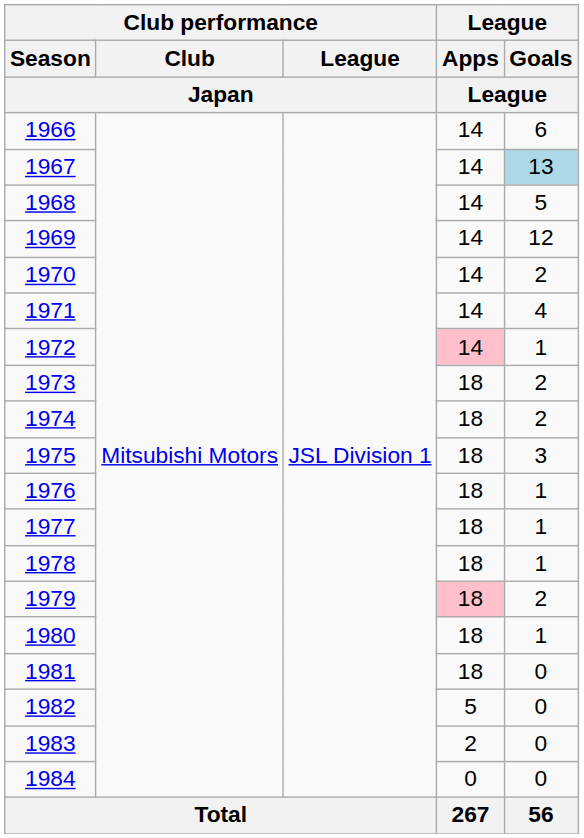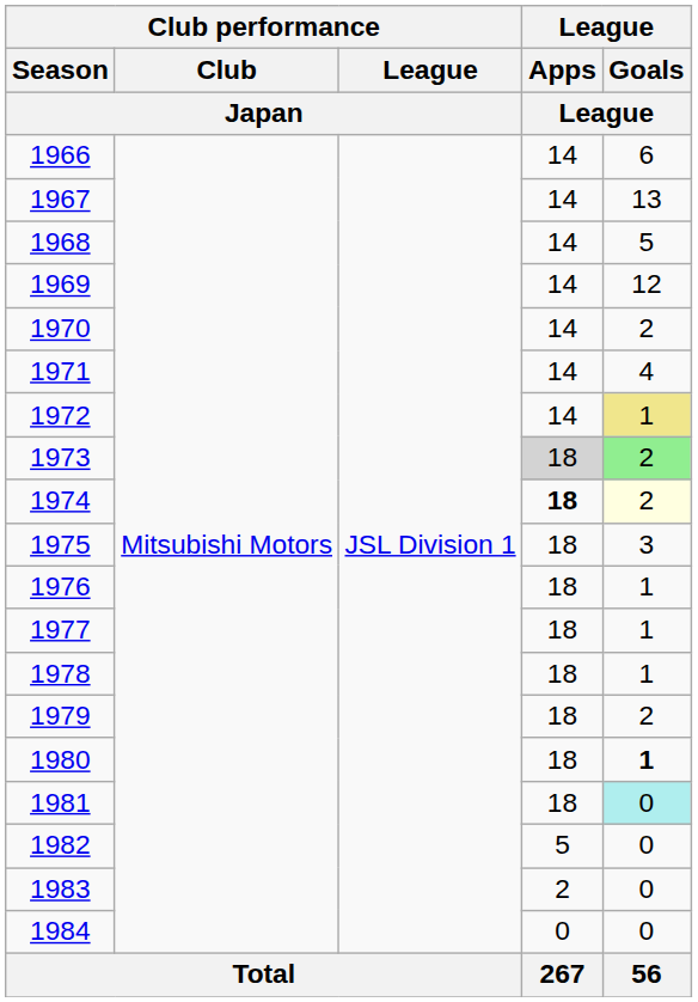1967 | League / Goals / League: lightblue background -> no background
1972 | League / Apps / League: pink background -> no background
1972 | League / Goals / League: no background -> khaki background
1973 | League / Apps / League: no background -> lightgrey background
1973 | League / Goals / League: no background -> lightgreen background
1974 | League / Apps / League: normal -> bold
1974 | League / Goals / League: no background -> lightyellow background
1979 | League / Apps / League: pink background -> no background
1980 | League / Goals / League: normal -> bold
1981 | League / Goals / League: no background -> paleturquoise background
